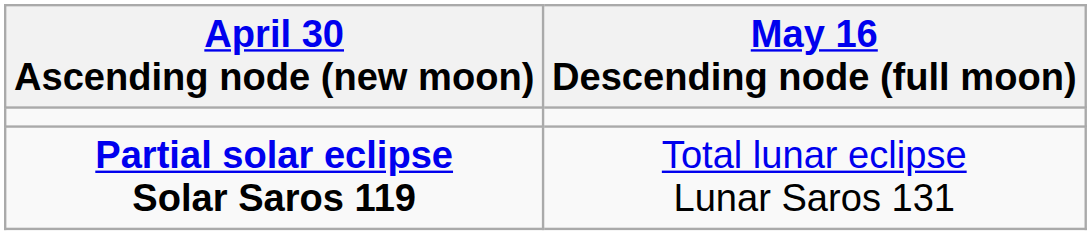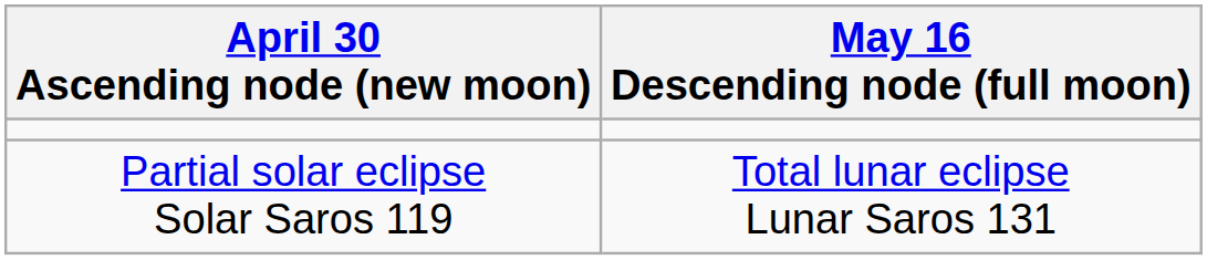row 3 | April 30 Ascending node (new moon): bold -> normal
